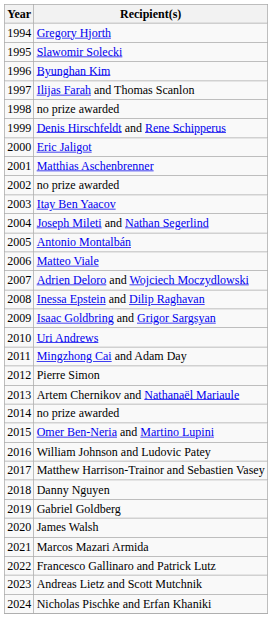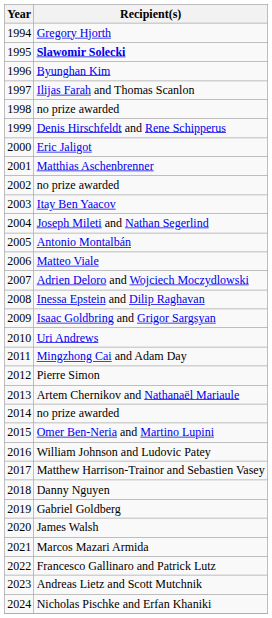row 3 | Recipient(s): normal -> bold
